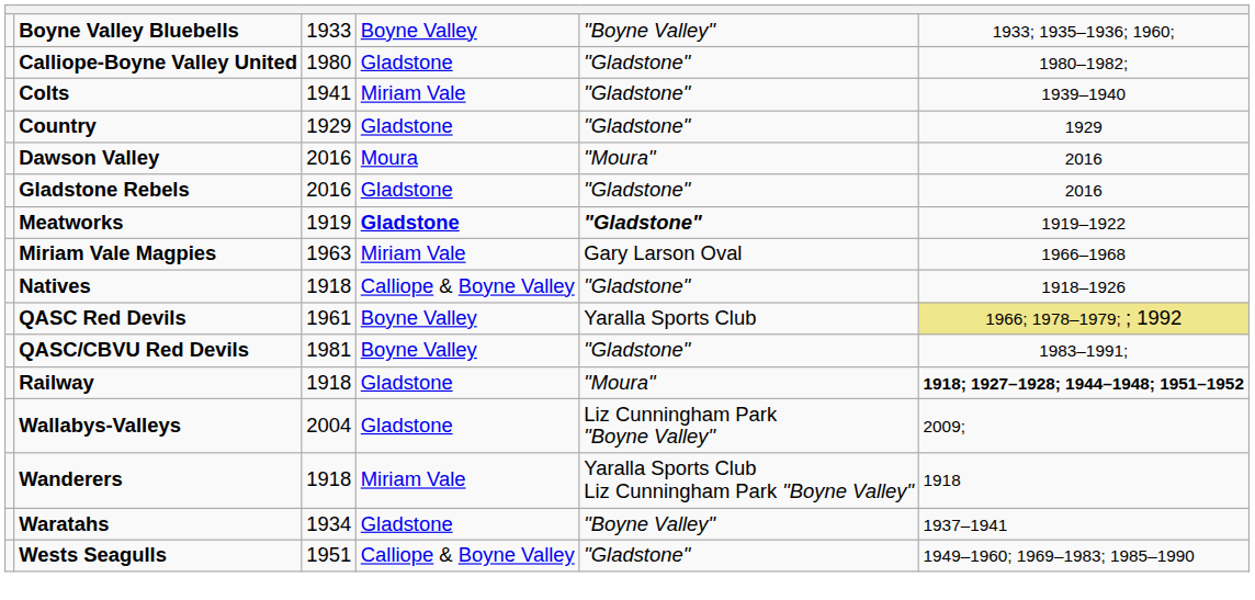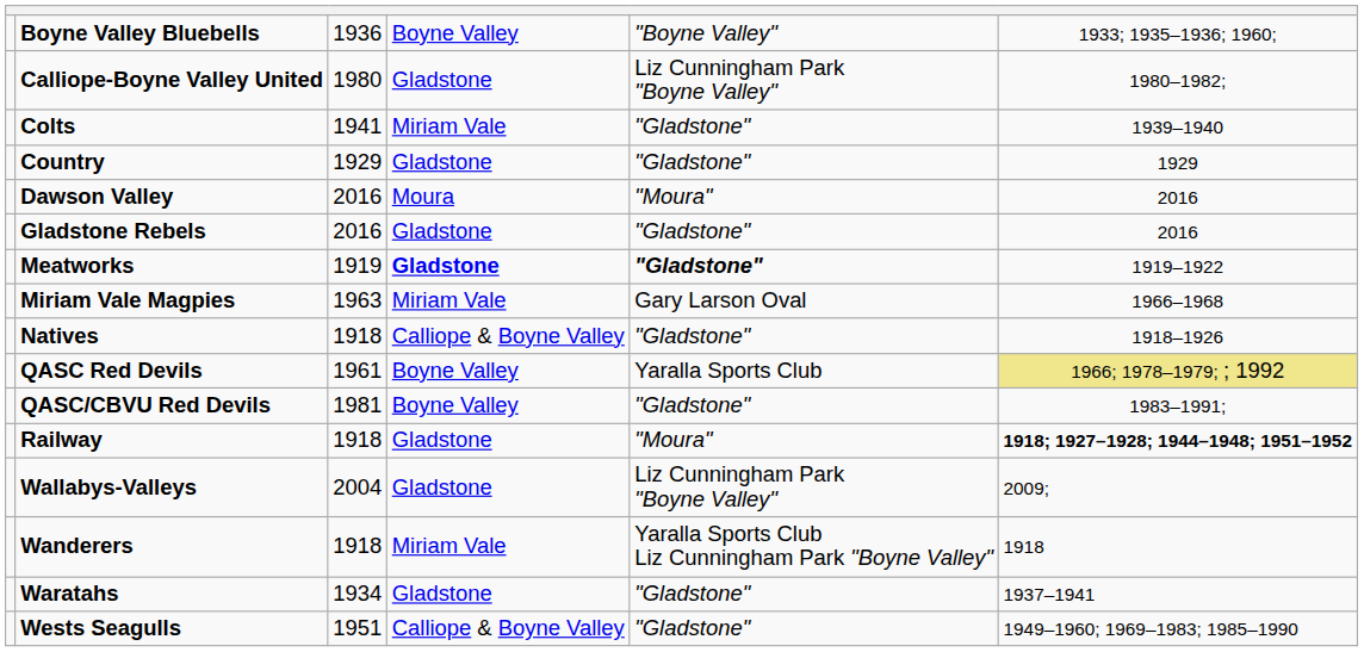Boyne Valley Bluebells | column 3: 1933 -> 1936
Calliope-Boyne Valley United | column 5: "Gladstone" -> Liz Cunningham Park "Boyne Valley"
Waratahs | column 5: "Boyne Valley" -> "Gladstone"
